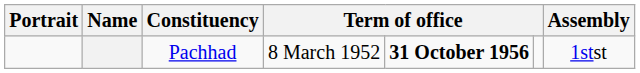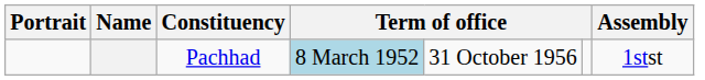Pachhad | column 4: no background -> lightblue background
Pachhad | column 5: bold -> normal
